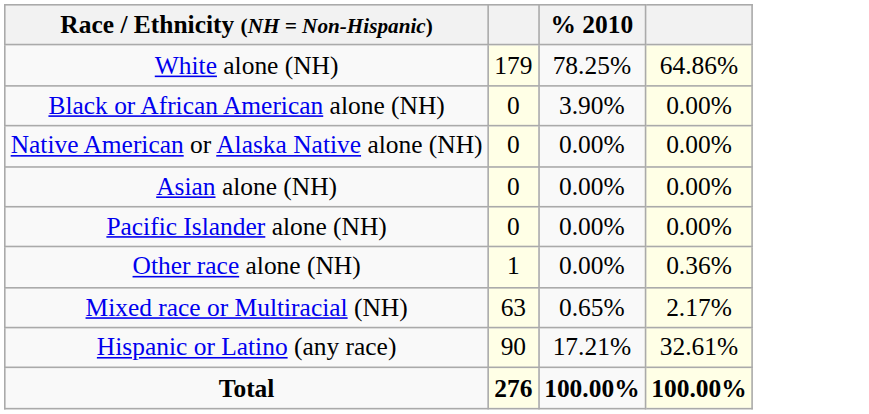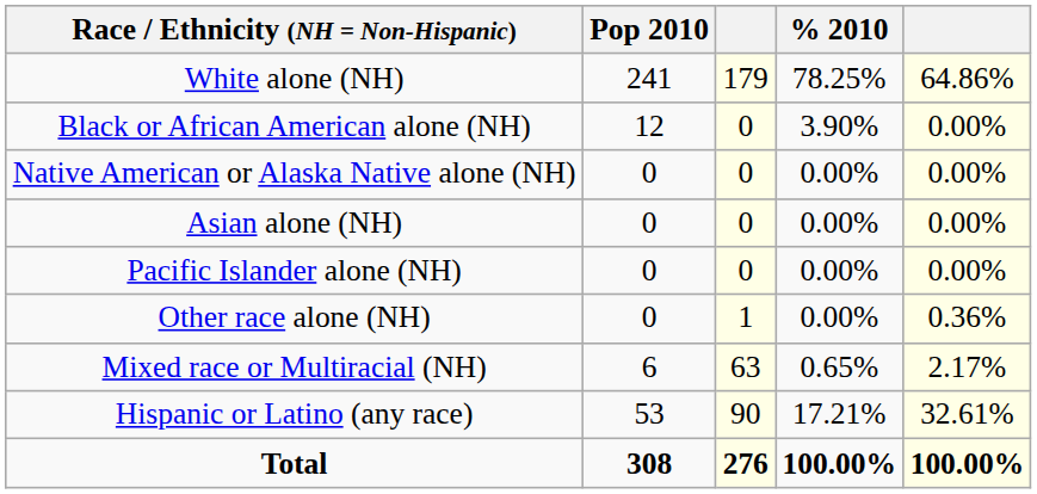+ column: Pop 2010 | 241 | 12 | 0 | 0 | 0 | 0 | 6 | 53 | 308
